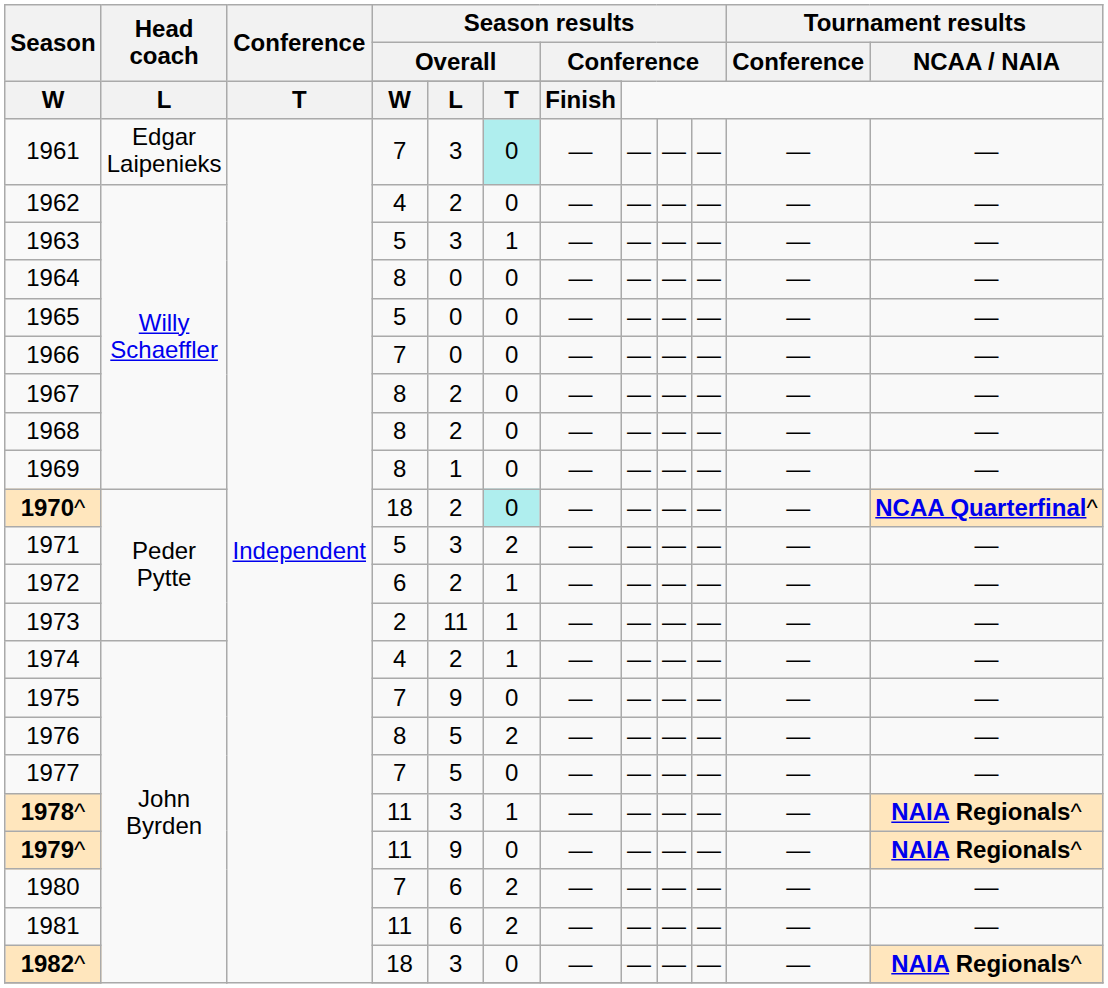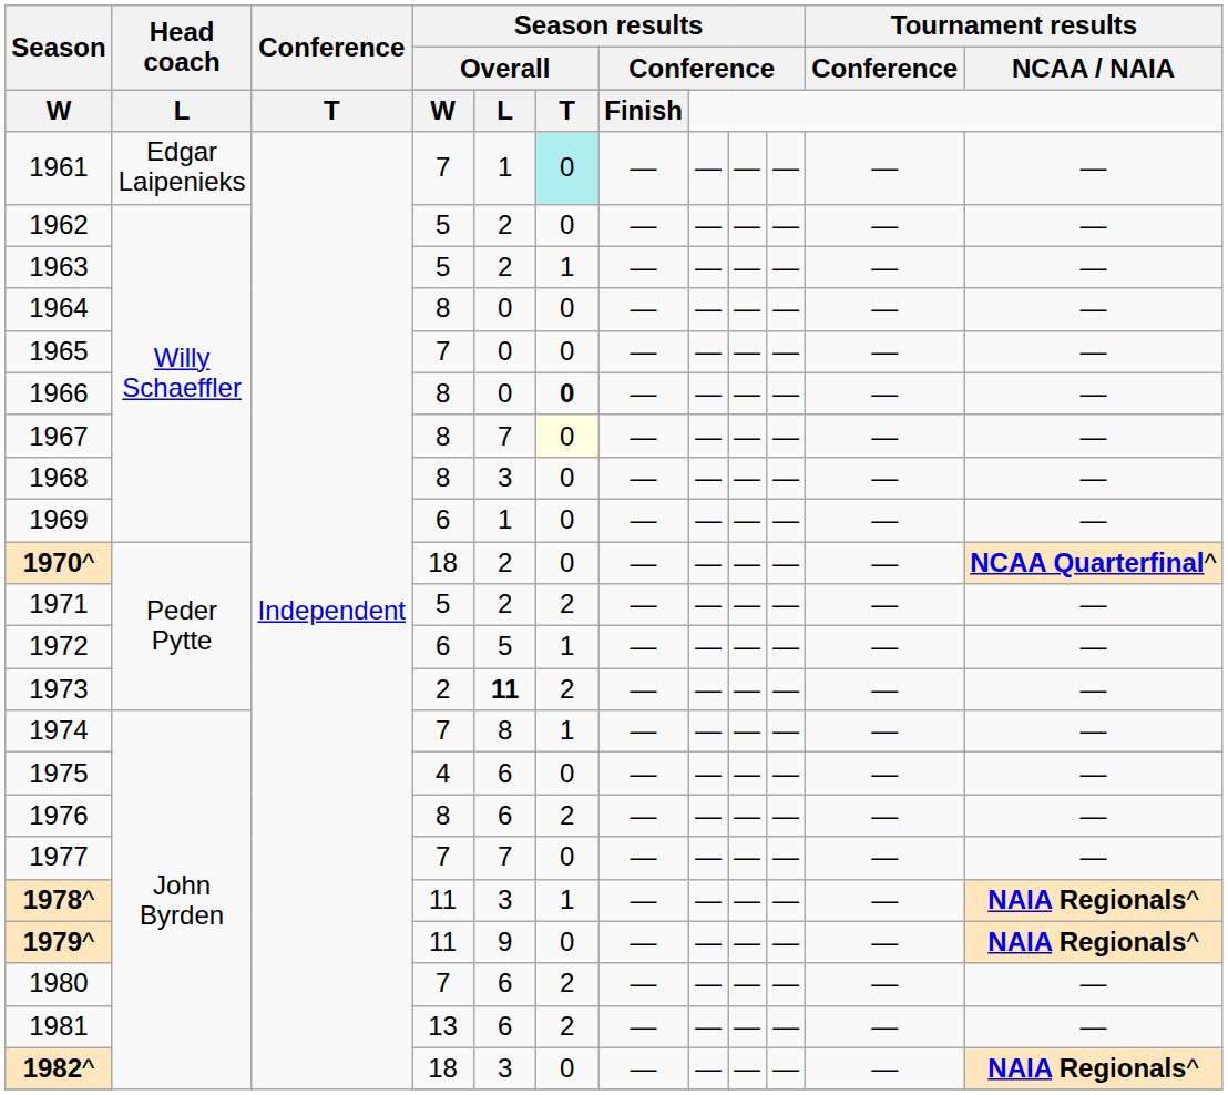1961 | column 5: 3 -> 1
1962 | column 4: 4 -> 5
1963 | column 5: 3 -> 2
1965 | column 4: 5 -> 7
1966 | column 4: 7 -> 8
1966 | column 6: normal -> bold
1967 | column 5: 2 -> 7
1967 | column 6: no background -> lightyellow background
1968 | column 5: 2 -> 3
1969 | column 4: 8 -> 6
1970^ | column 6: paleturquoise background -> no background
1971 | column 5: 3 -> 2
1972 | column 5: 2 -> 5
1973 | column 5: normal -> bold
1973 | column 6: 1 -> 2
1974 | column 4: 4 -> 7
1974 | column 5: 2 -> 8
1975 | column 4: 7 -> 4
1975 | column 5: 9 -> 6
1976 | column 5: 5 -> 6
1977 | column 5: 5 -> 7
1981 | column 4: 11 -> 13
